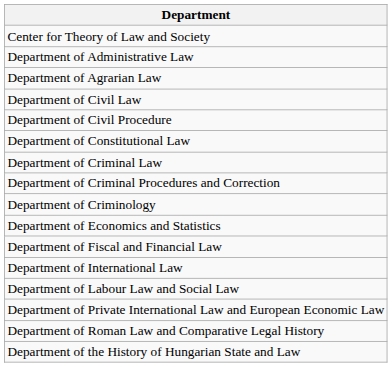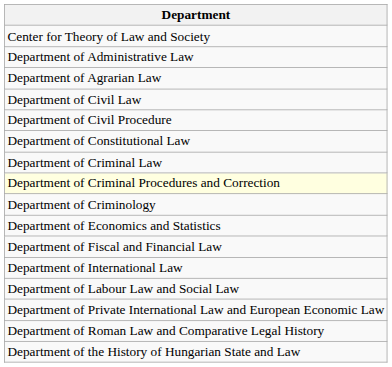row 9 | column 1: no background -> lightyellow background
